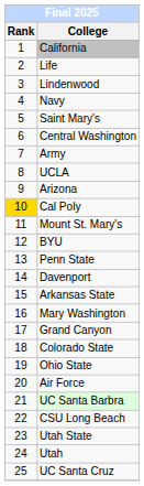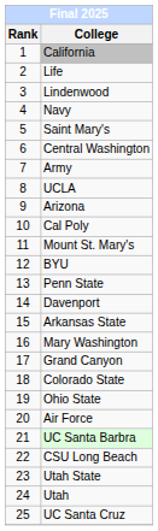Cal Poly | Rank: gold background -> no background
